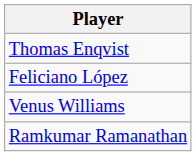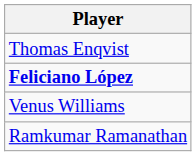row 3 | column 1: normal -> bold
